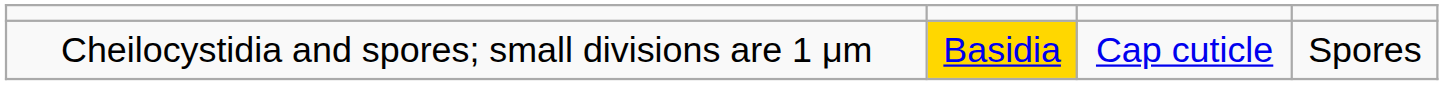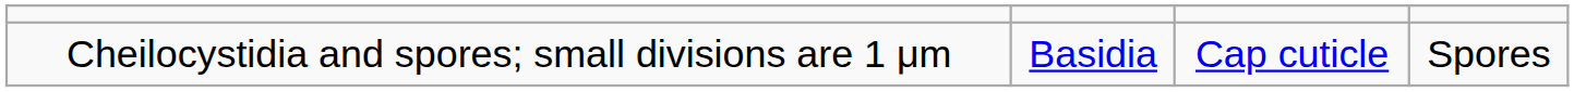Cheilocystidia and spores; small divisions are 1 μm | column 2: gold background -> no background
